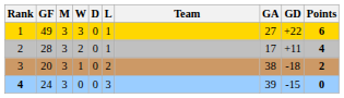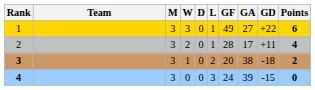columns swapped: Team <-> GF
row 4 | Rank: normal -> bold
